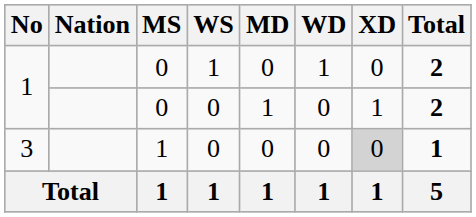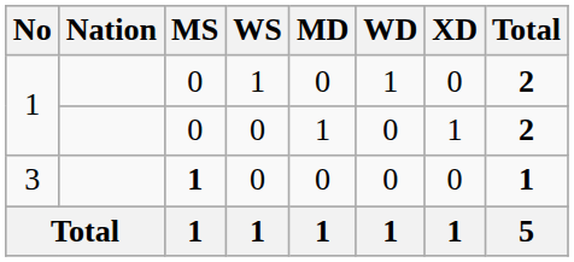3 | MS: normal -> bold
3 | XD: lightgrey background -> no background
